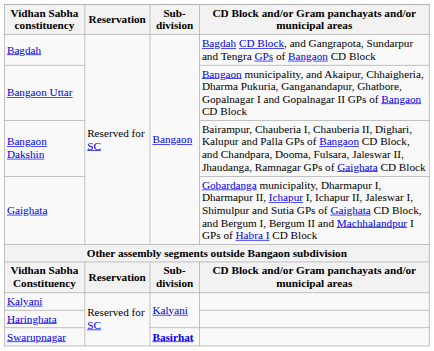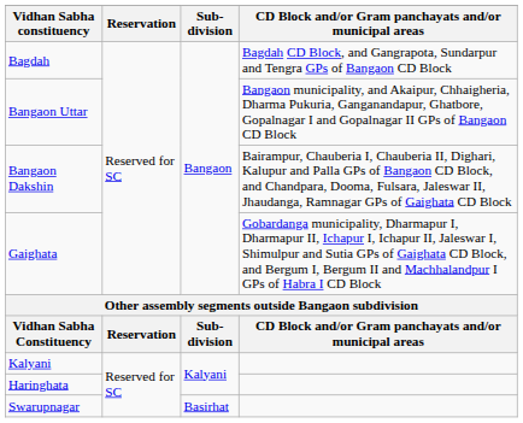Swarupnagar | Sub-division: bold -> normal
